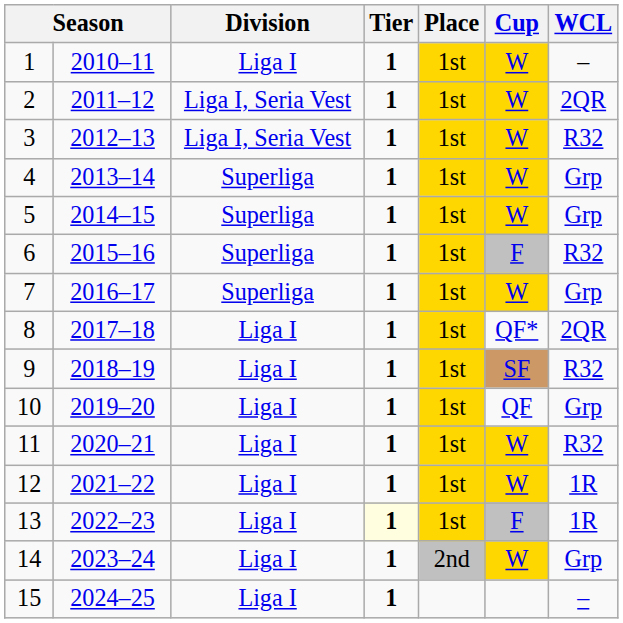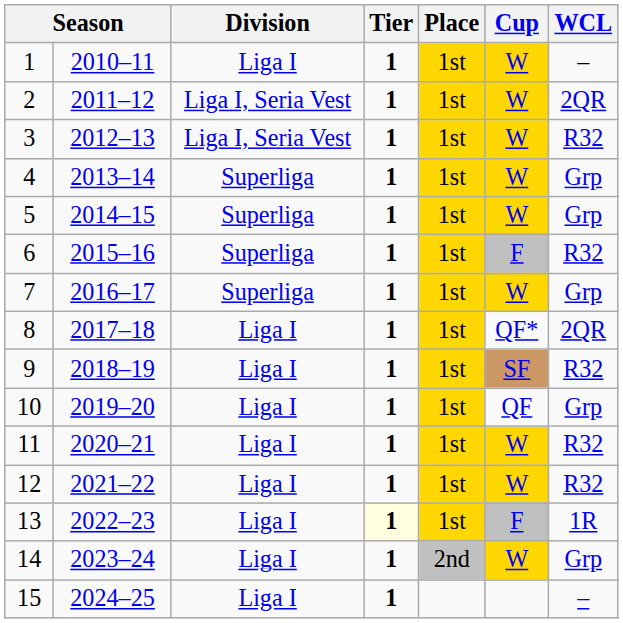12 | WCL: 1R -> R32
